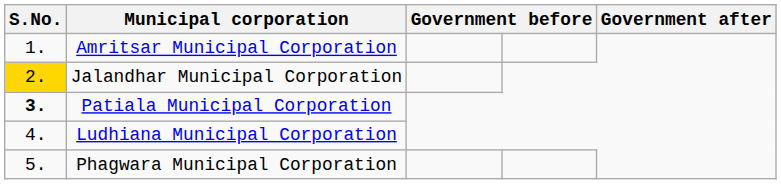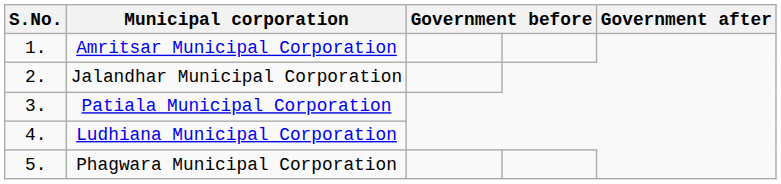Jalandhar Municipal Corporation | S.No.: gold background -> no background
Patiala Municipal Corporation | S.No.: bold -> normal
